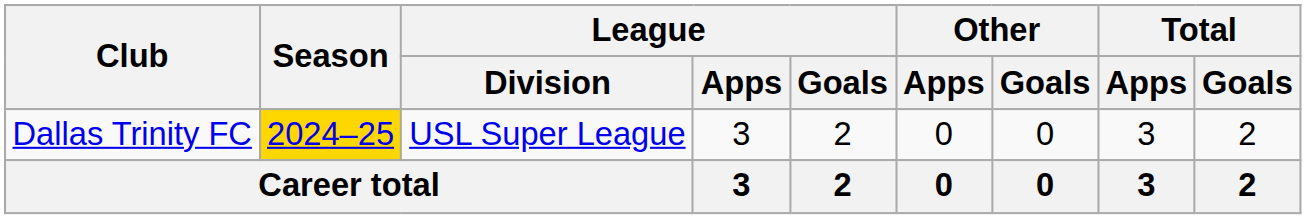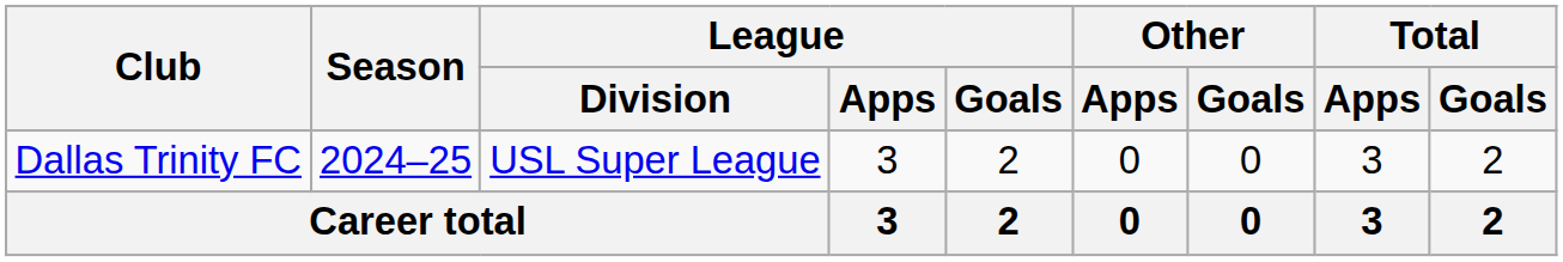Dallas Trinity FC | Season: gold background -> no background
